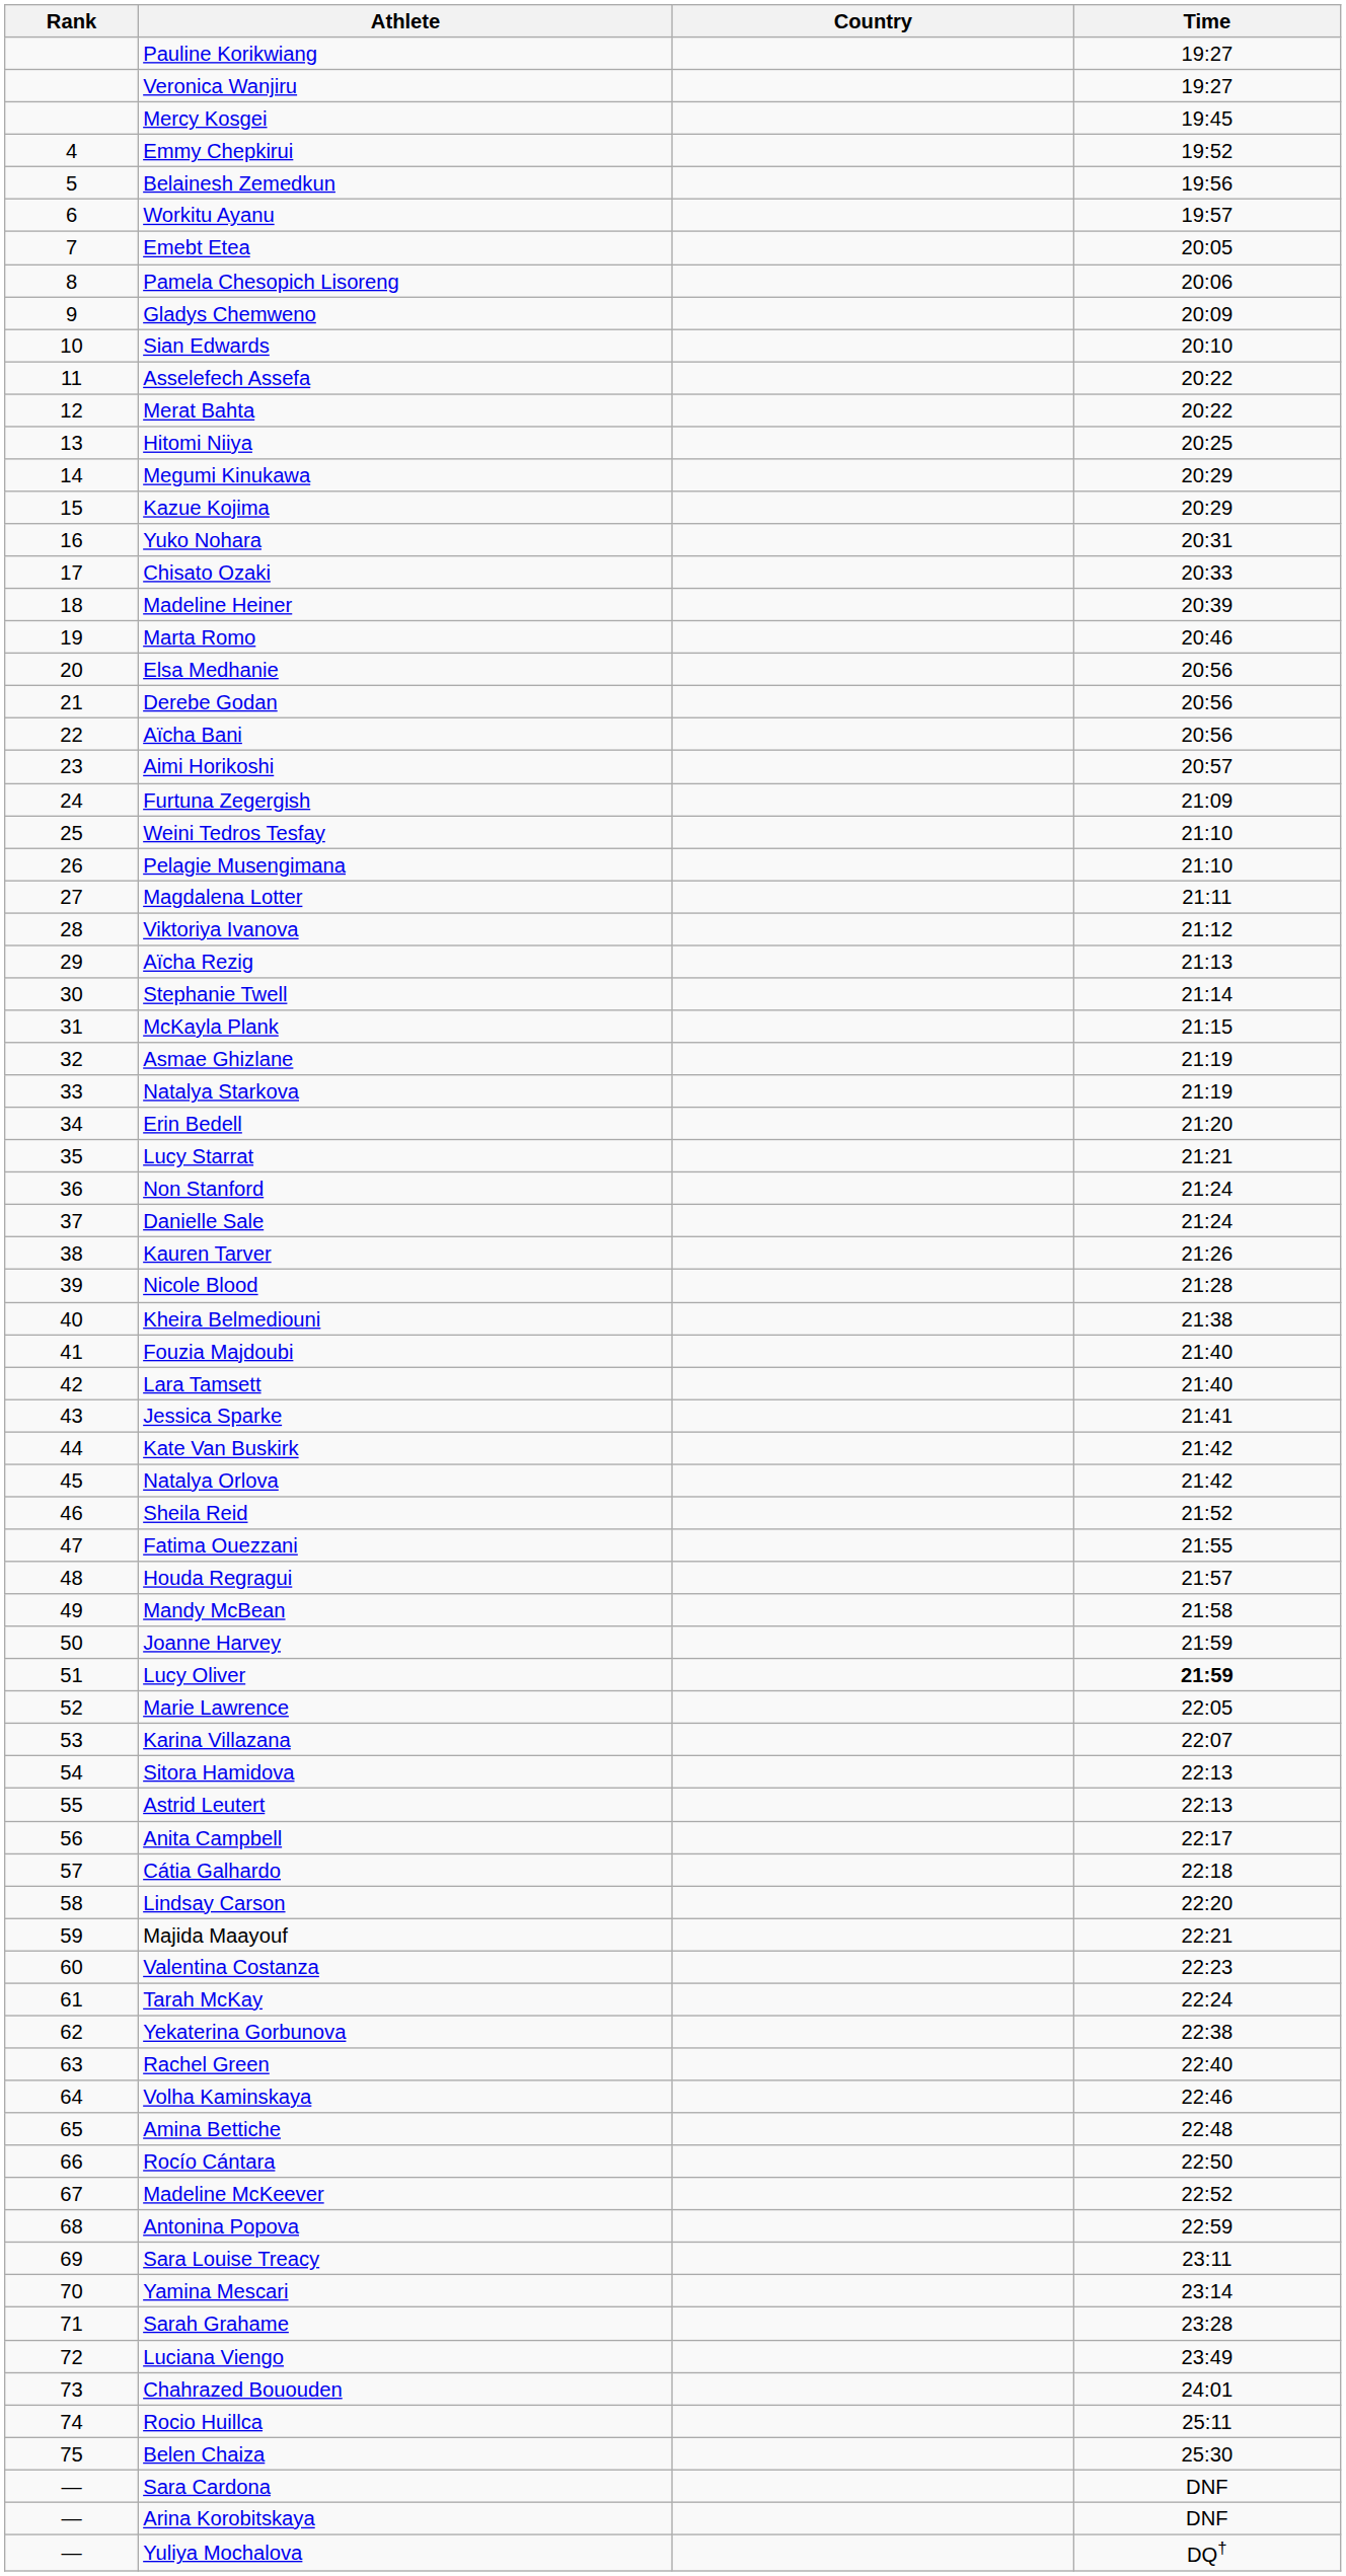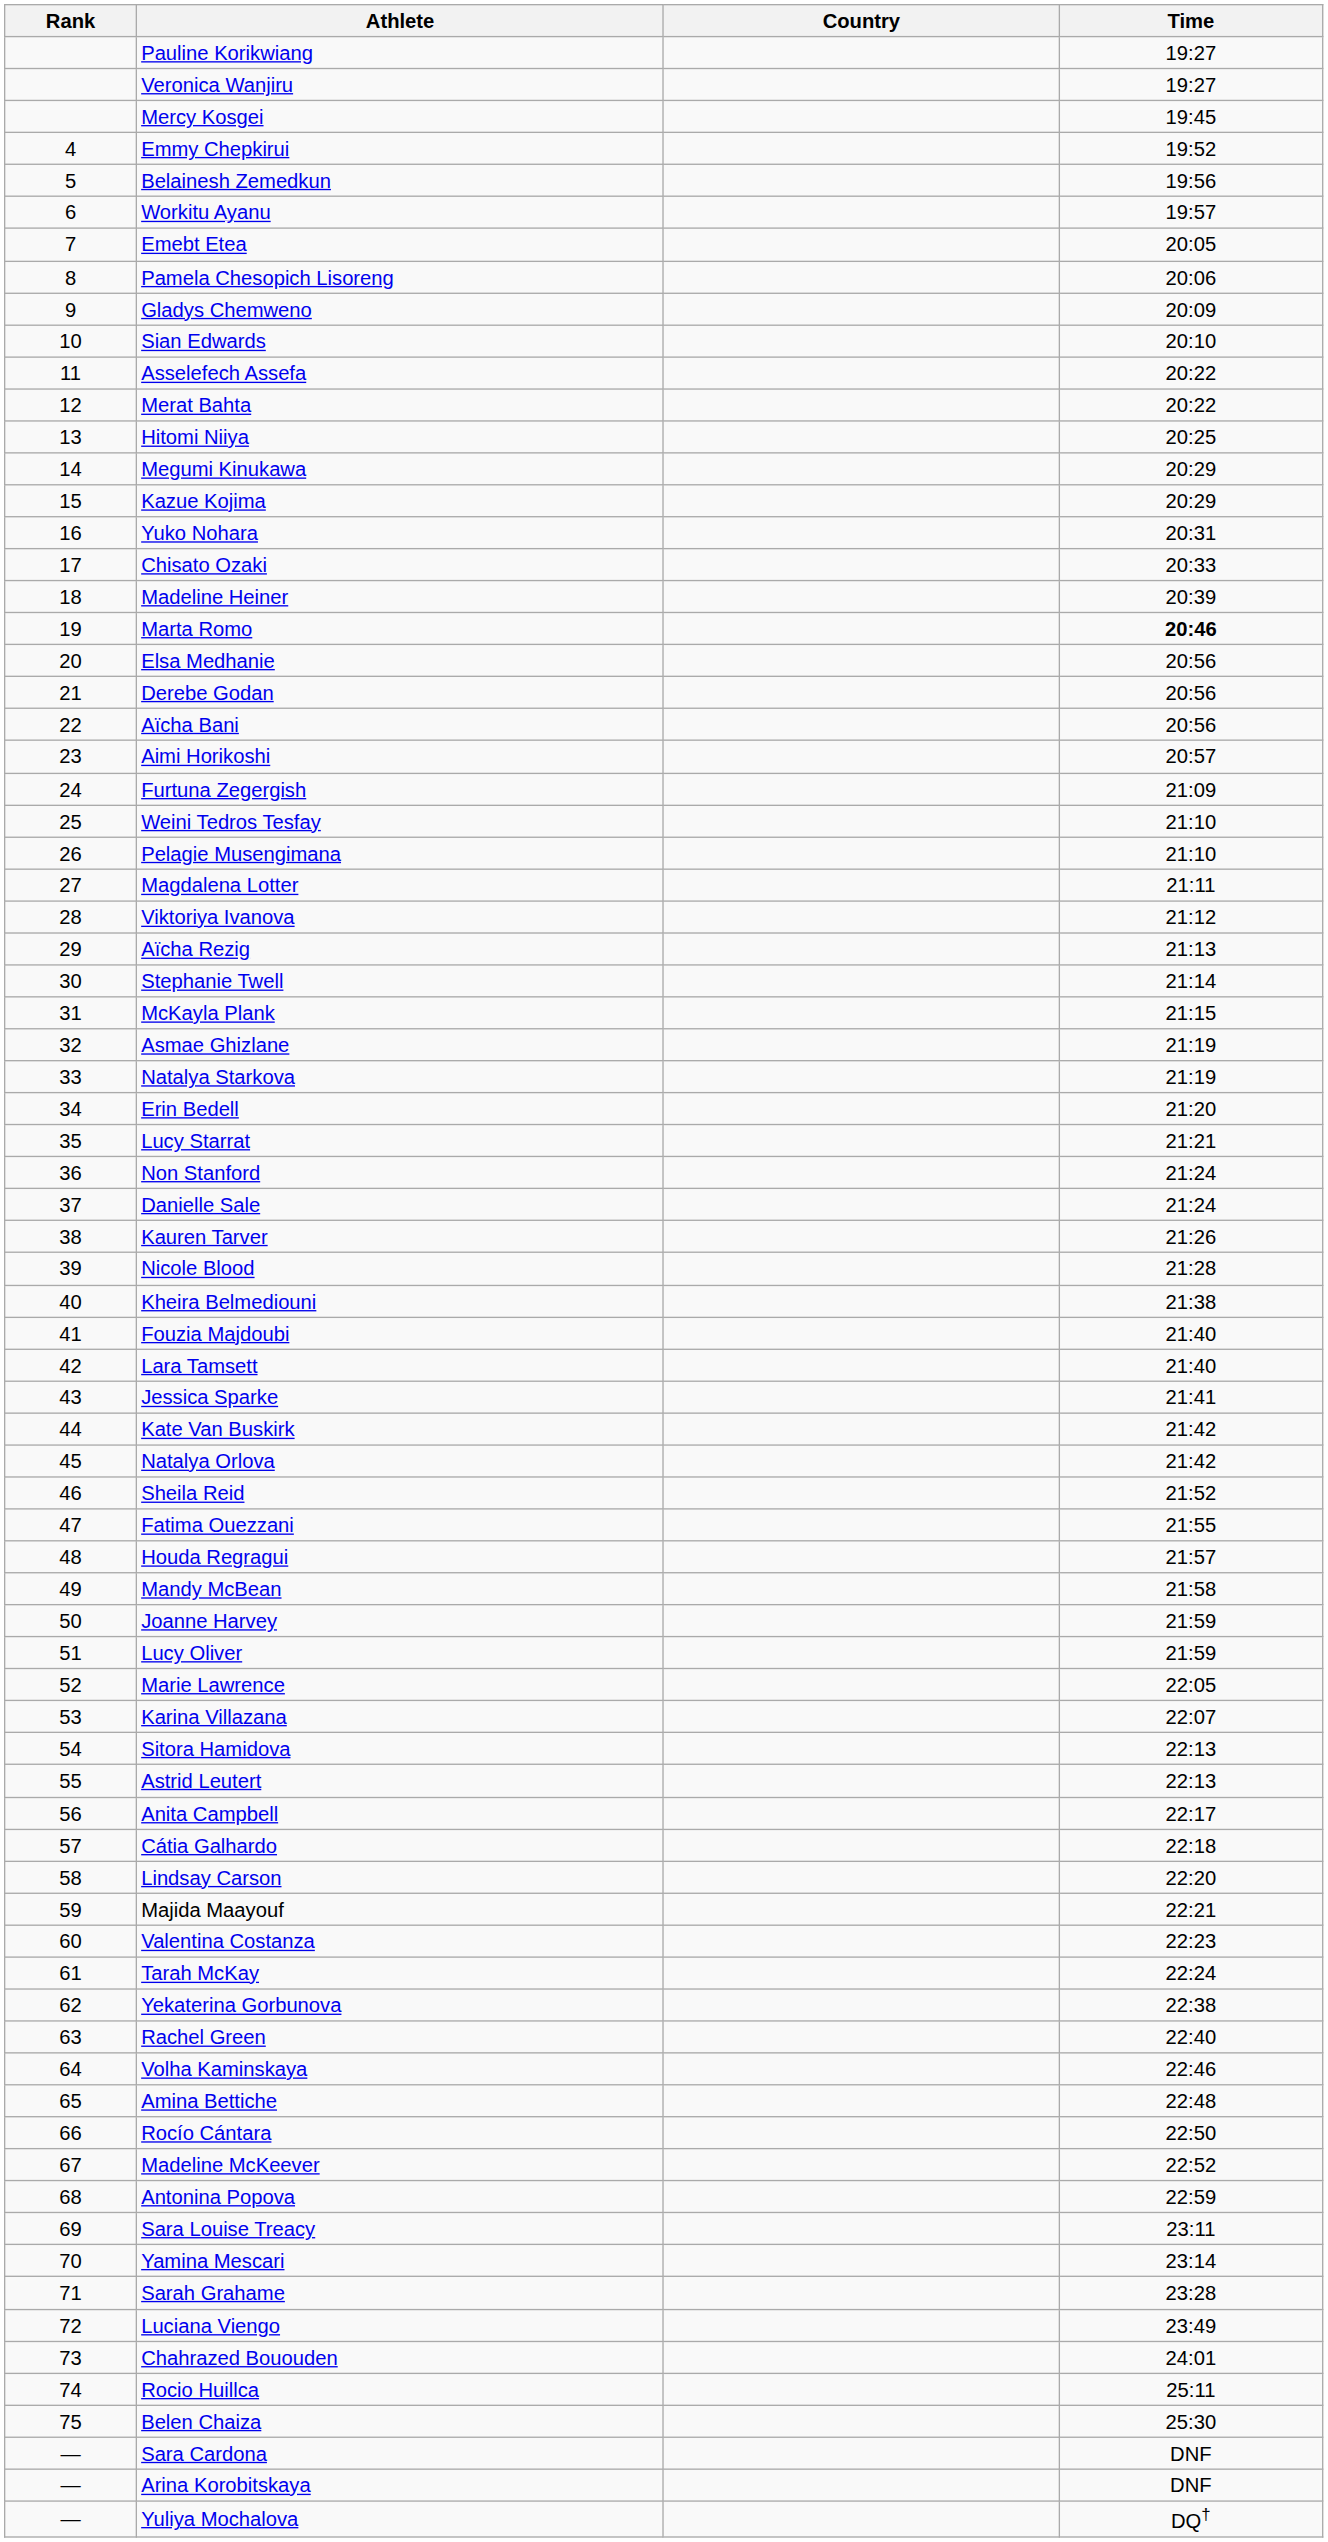Marta Romo | Time: normal -> bold
Lucy Oliver | Time: bold -> normal
